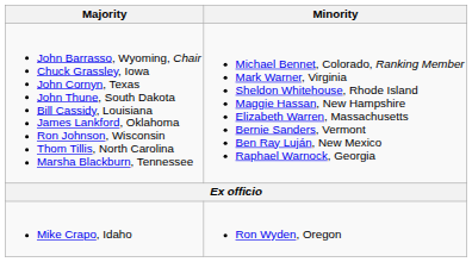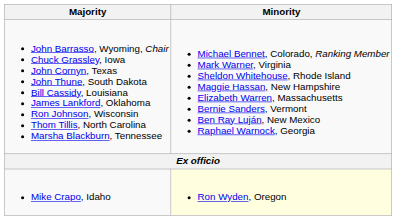Mike Crapo, Idaho | Minority: no background -> lightyellow background
